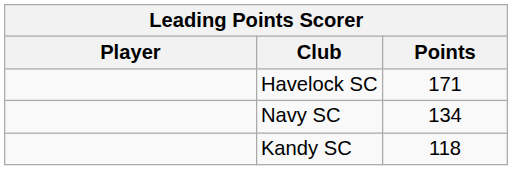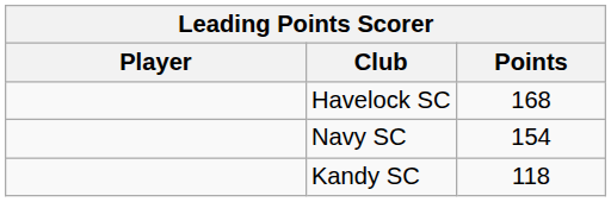Havelock SC | Points: 171 -> 168
Navy SC | Points: 134 -> 154
